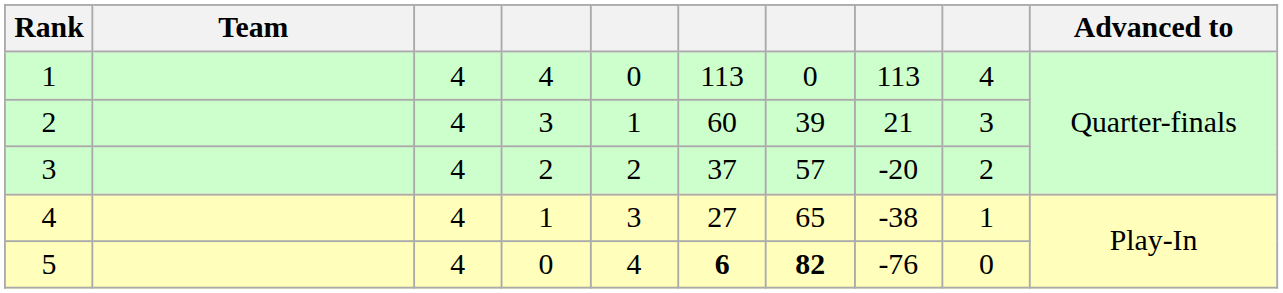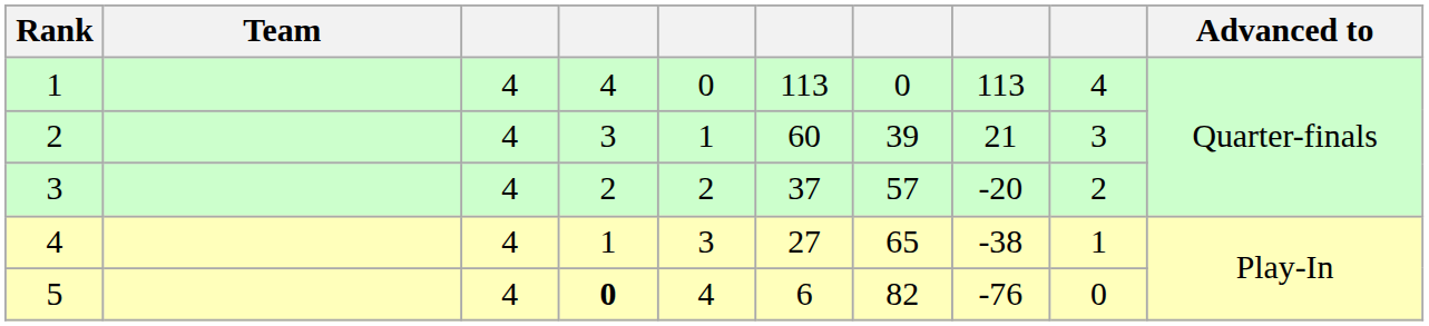5 | column 4: normal -> bold
5 | column 6: bold -> normal
5 | column 7: bold -> normal
